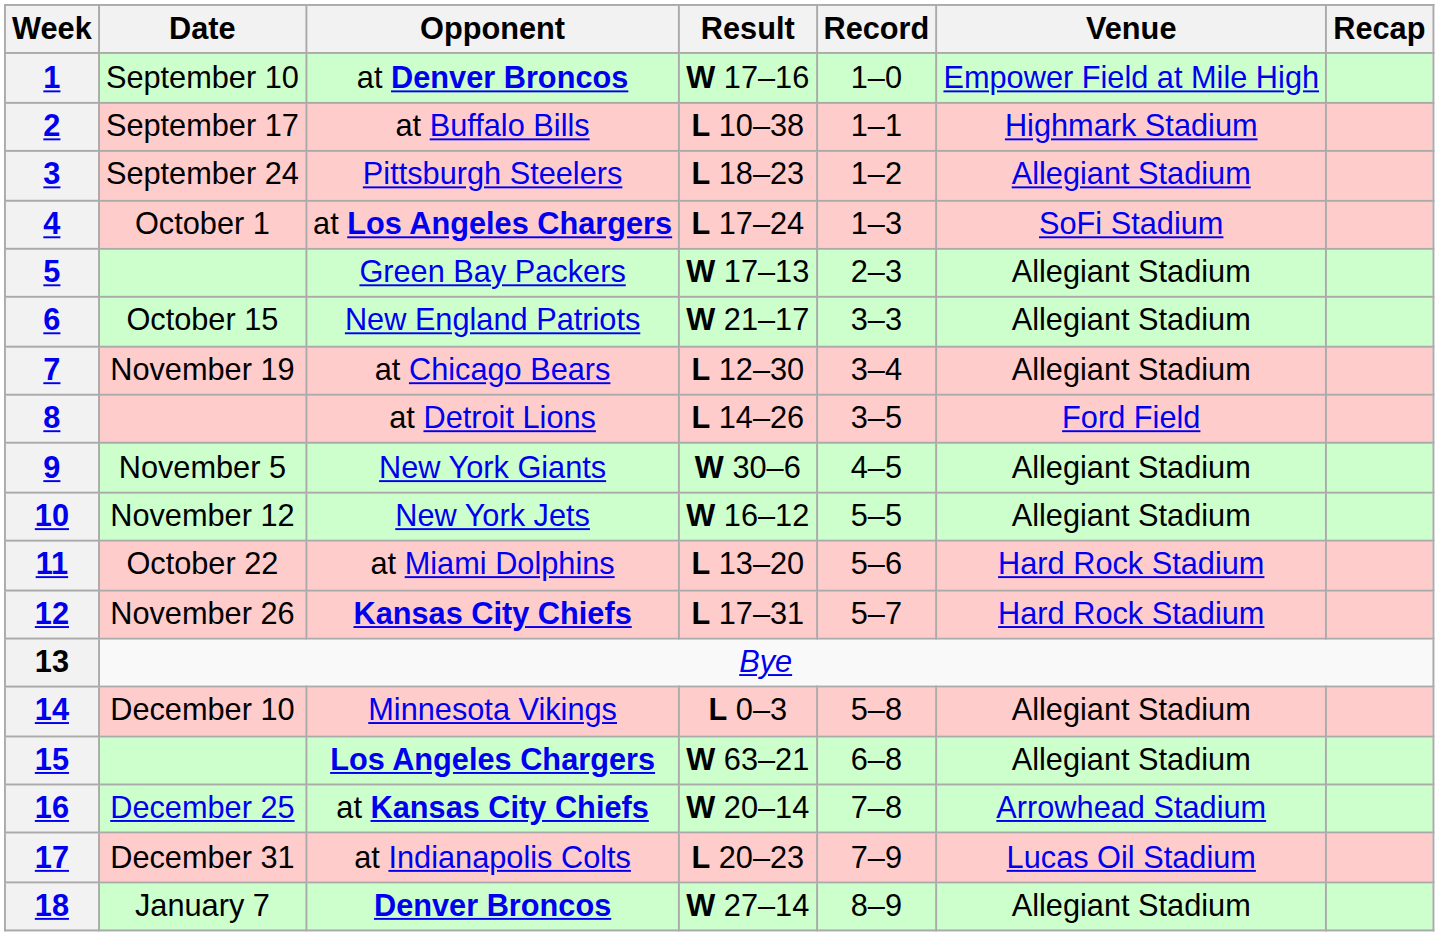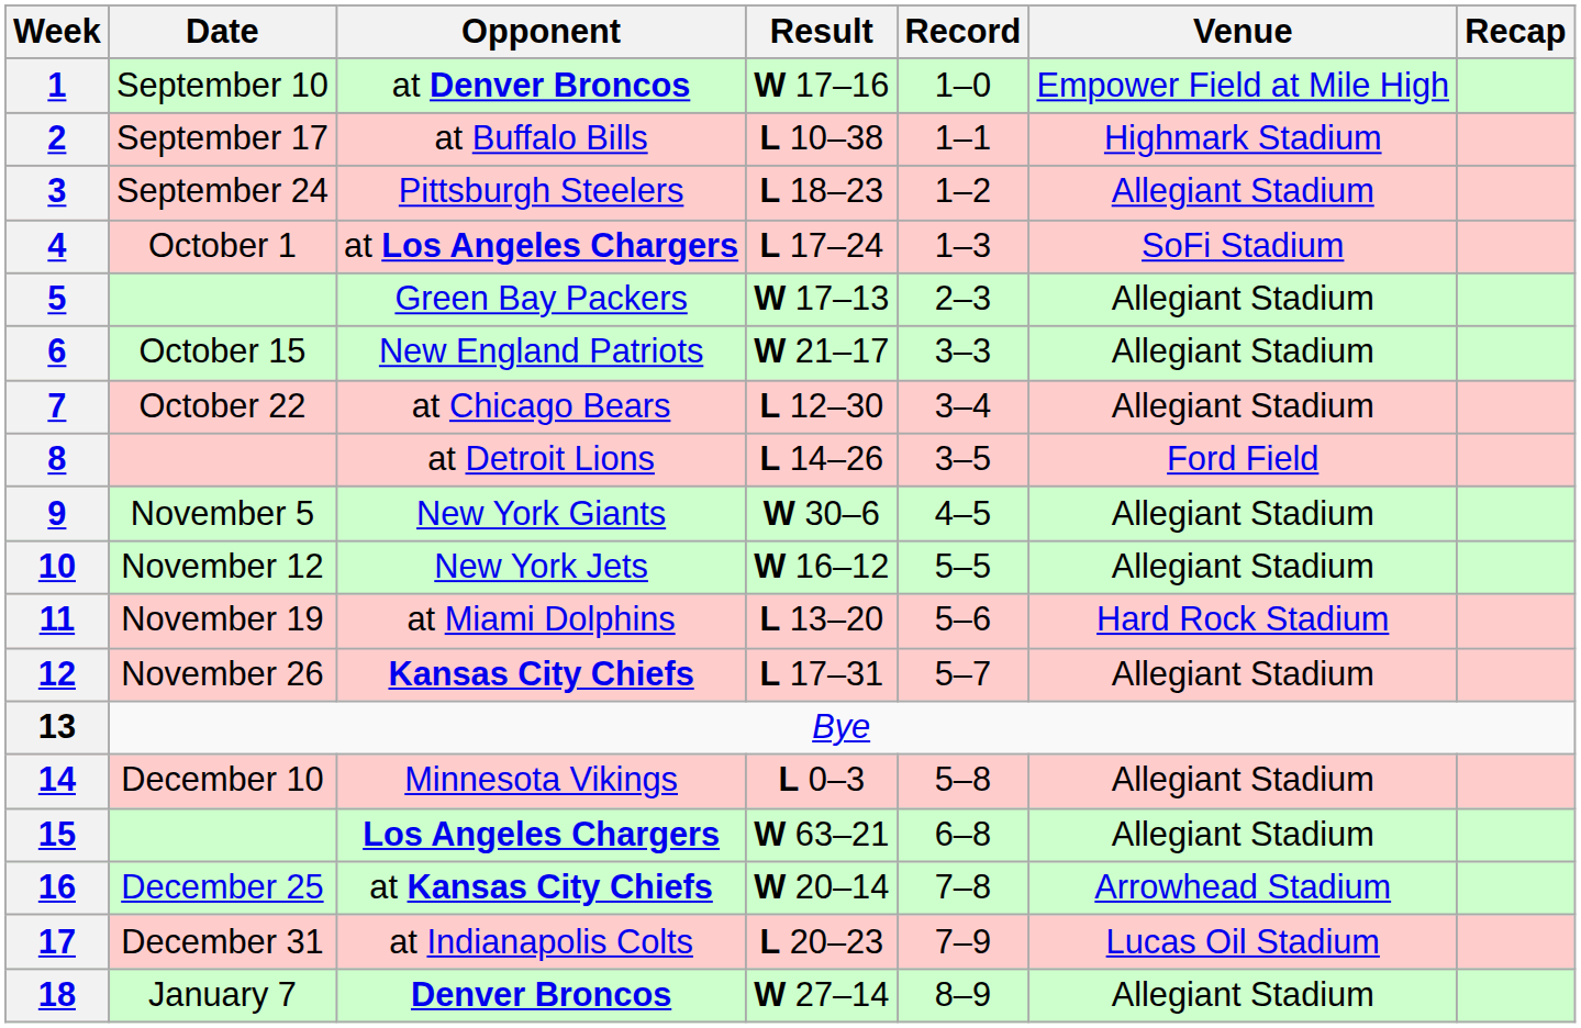7 | Date: November 19 -> October 22
11 | Date: October 22 -> November 19
12 | Venue: Hard Rock Stadium -> Allegiant Stadium
